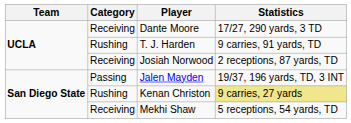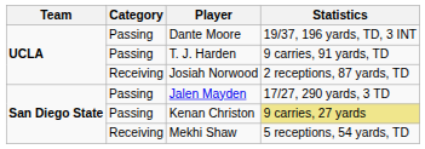Dante Moore | Category: Receiving -> Passing
Dante Moore | Statistics: 17/27, 290 yards, 3 TD -> 19/37, 196 yards, TD, 3 INT
T. J. Harden | Category: Rushing -> Passing
Jalen Mayden | Statistics: 19/37, 196 yards, TD, 3 INT -> 17/27, 290 yards, 3 TD
Kenan Christon | Category: Rushing -> Passing
